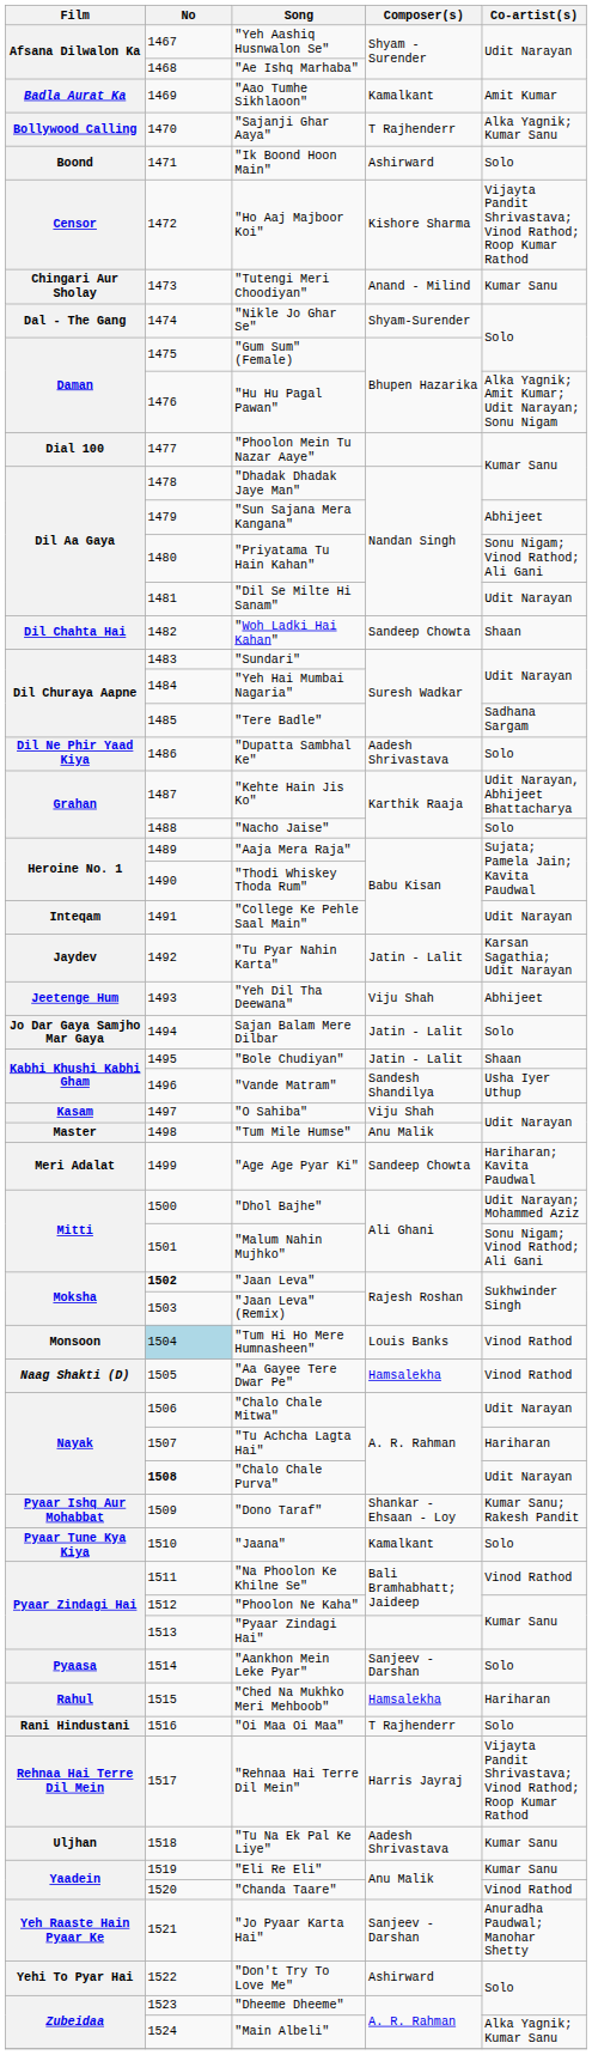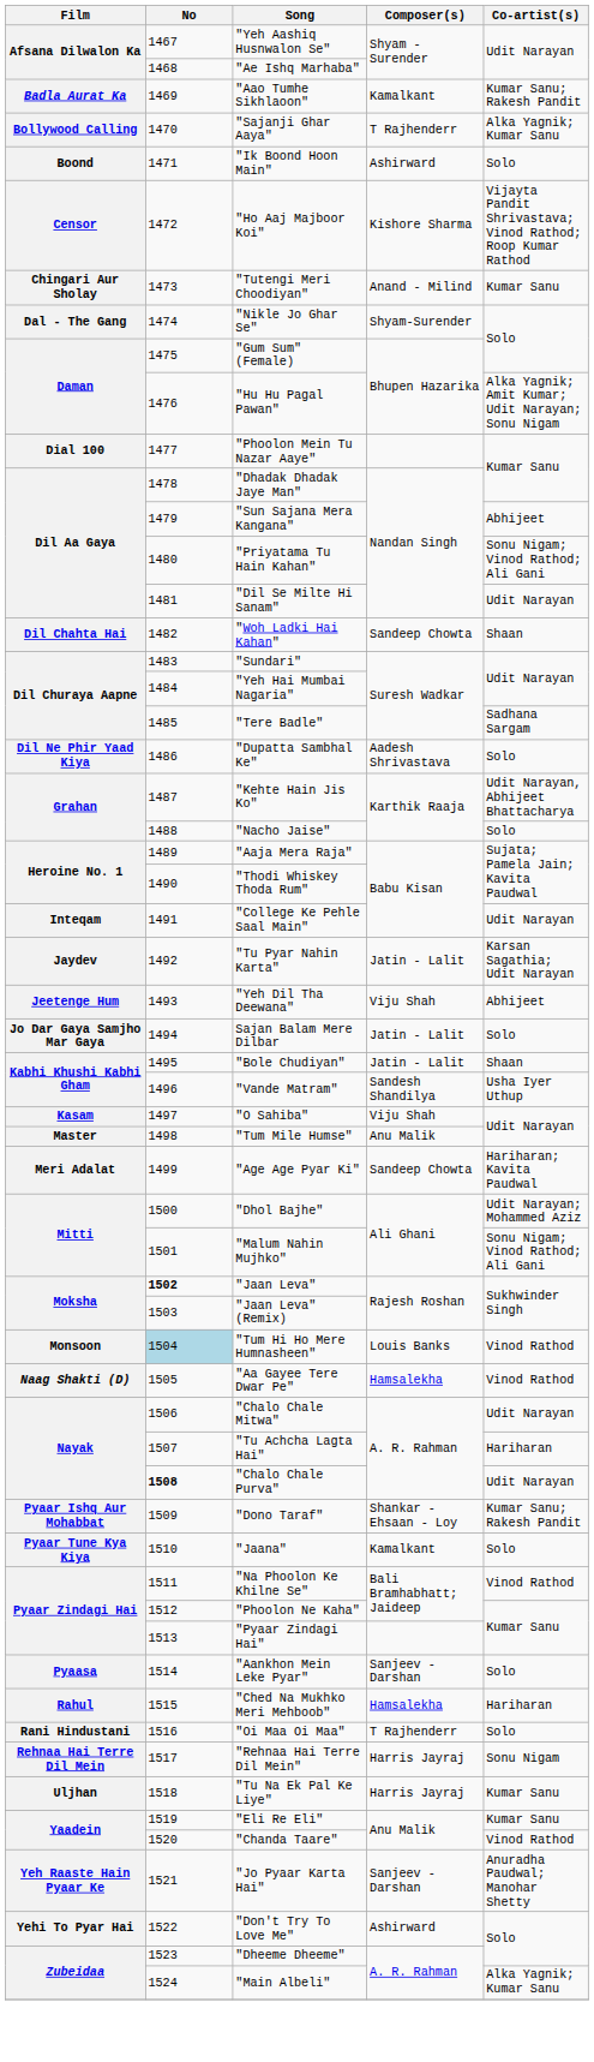"Aao Tumhe Sikhlaoon" | Co-artist(s): Amit Kumar -> Kumar Sanu; Rakesh Pandit
"Rehnaa Hai Terre Dil Mein" | Co-artist(s): Vijayta Pandit Shrivastava; Vinod Rathod; Roop Kumar Rathod -> Sonu Nigam
"Tu Na Ek Pal Ke Liye" | Composer(s): Aadesh Shrivastava -> Harris Jayraj
